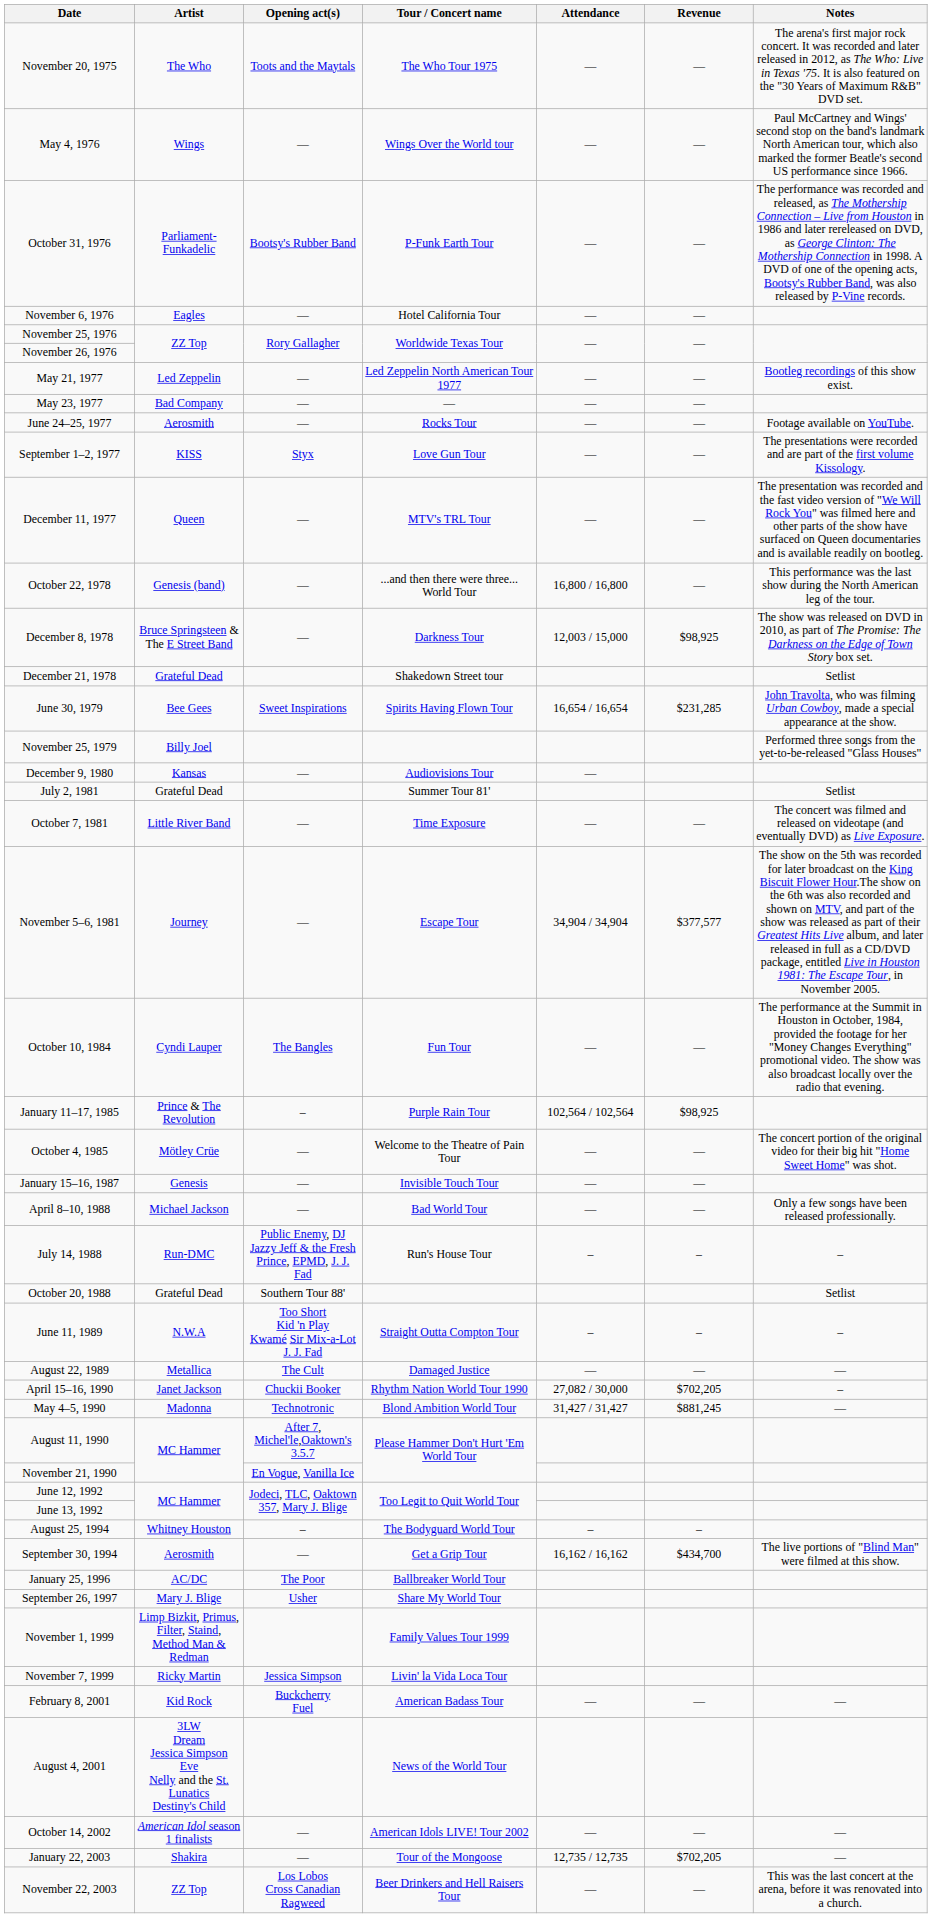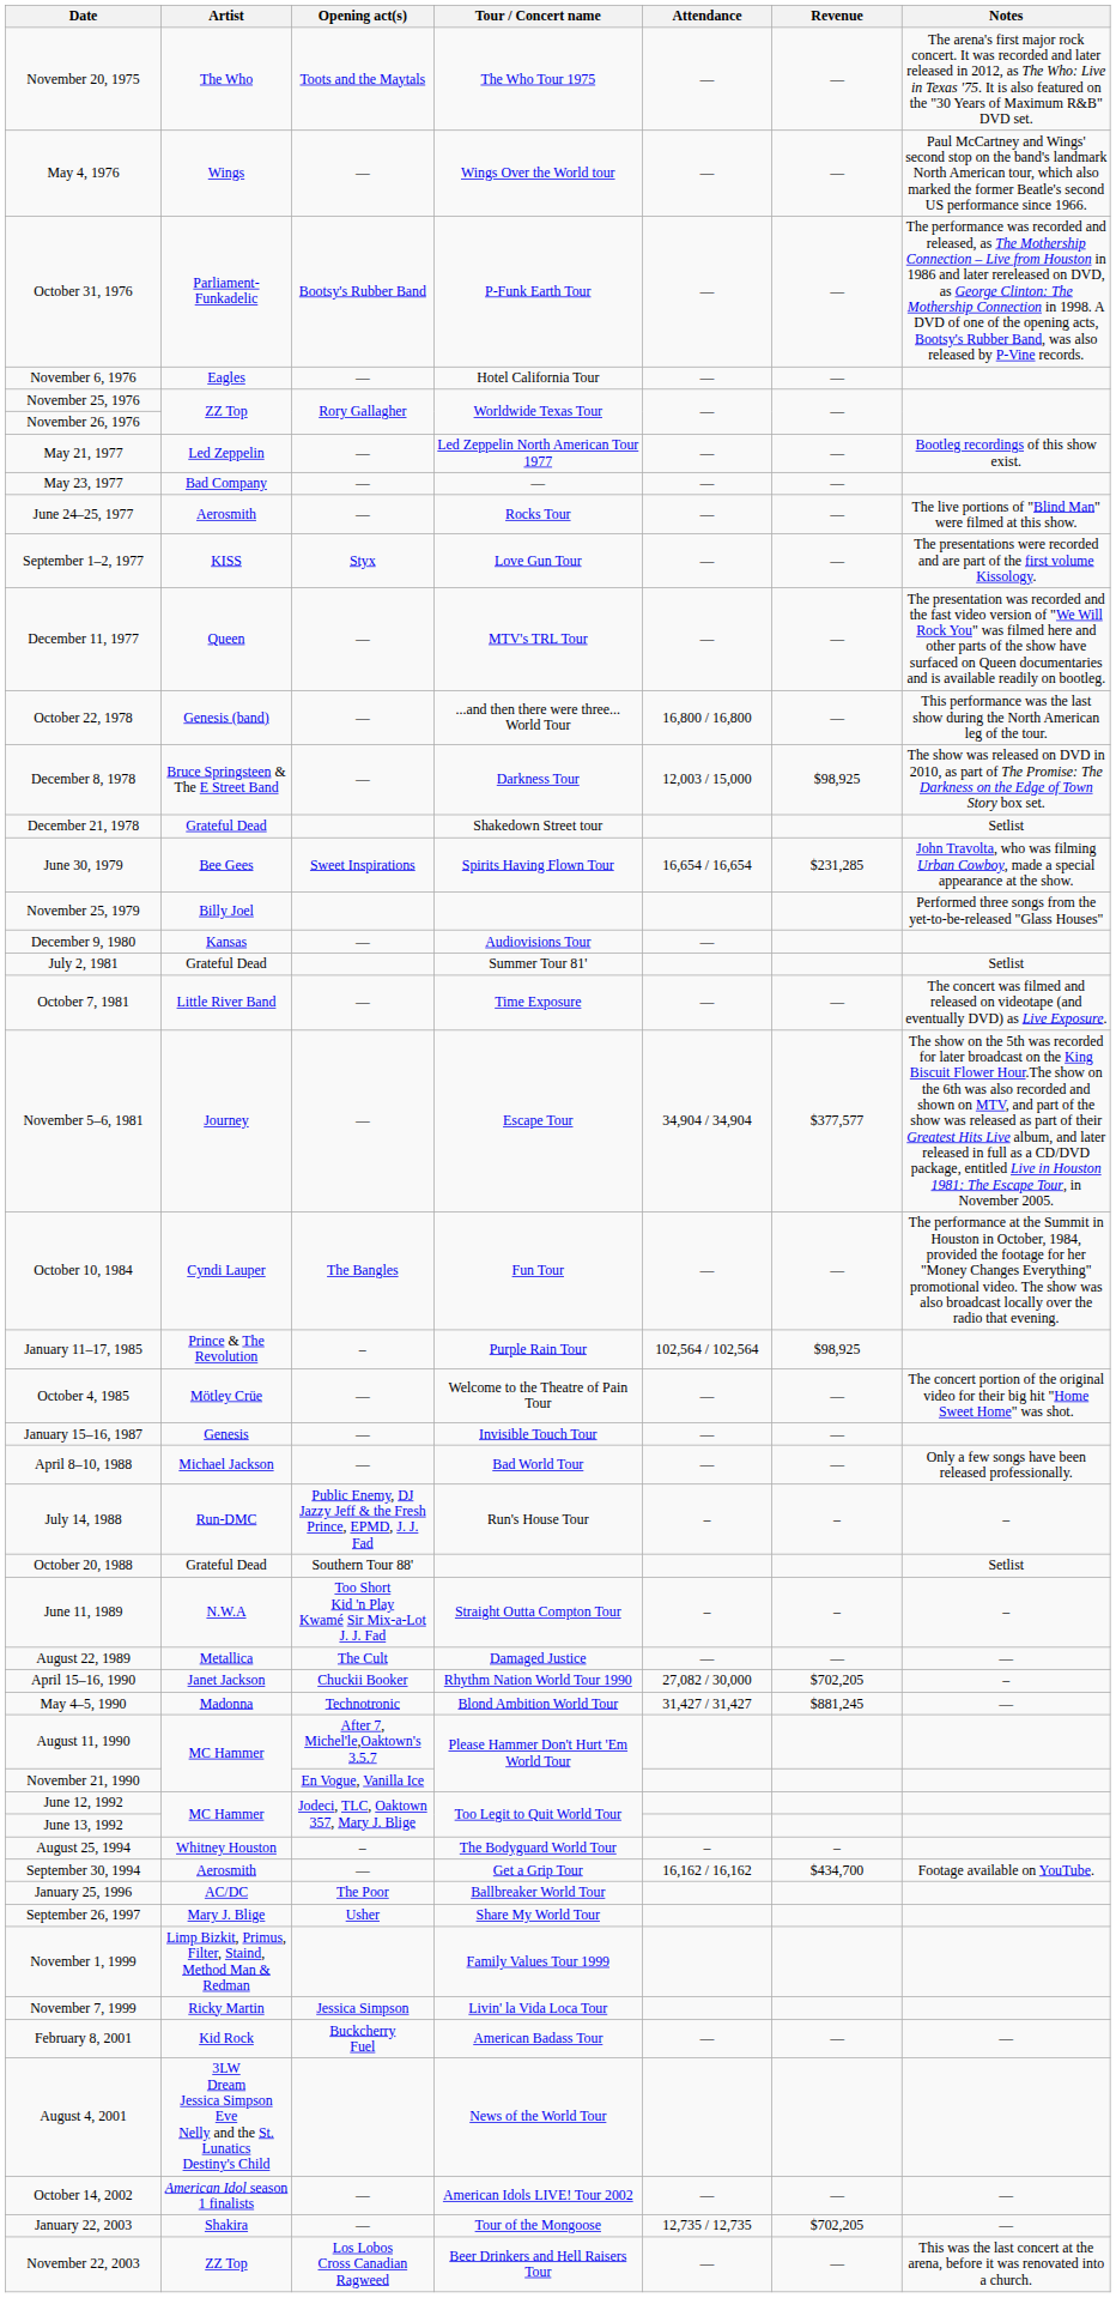June 24–25, 1977 | Notes: Footage available on YouTube. -> The live portions of "Blind Man" were filmed at this show.
September 30, 1994 | Notes: The live portions of "Blind Man" were filmed at this show. -> Footage available on YouTube.
